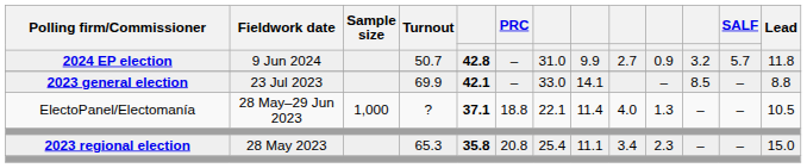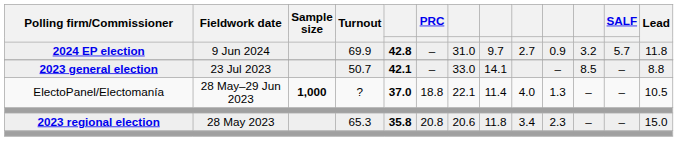2024 EP election | Turnout: 50.7 -> 69.9
2024 EP election | column 8: 9.9 -> 9.7
2023 general election | Turnout: 69.9 -> 50.7
ElectoPanel/Electomanía | Sample size: normal -> bold
ElectoPanel/Electomanía | column 5: 37.1 -> 37.0
2023 regional election | column 7: 25.4 -> 20.6
2023 regional election | column 8: 11.1 -> 11.8
